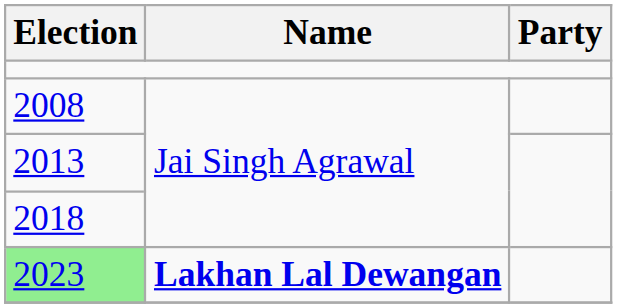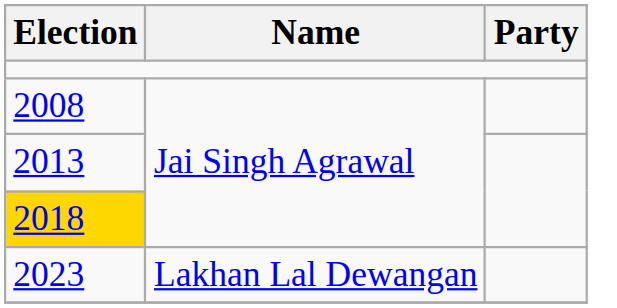2018 | Election: no background -> gold background
2023 | Election: lightgreen background -> no background
2023 | Name: bold -> normal
